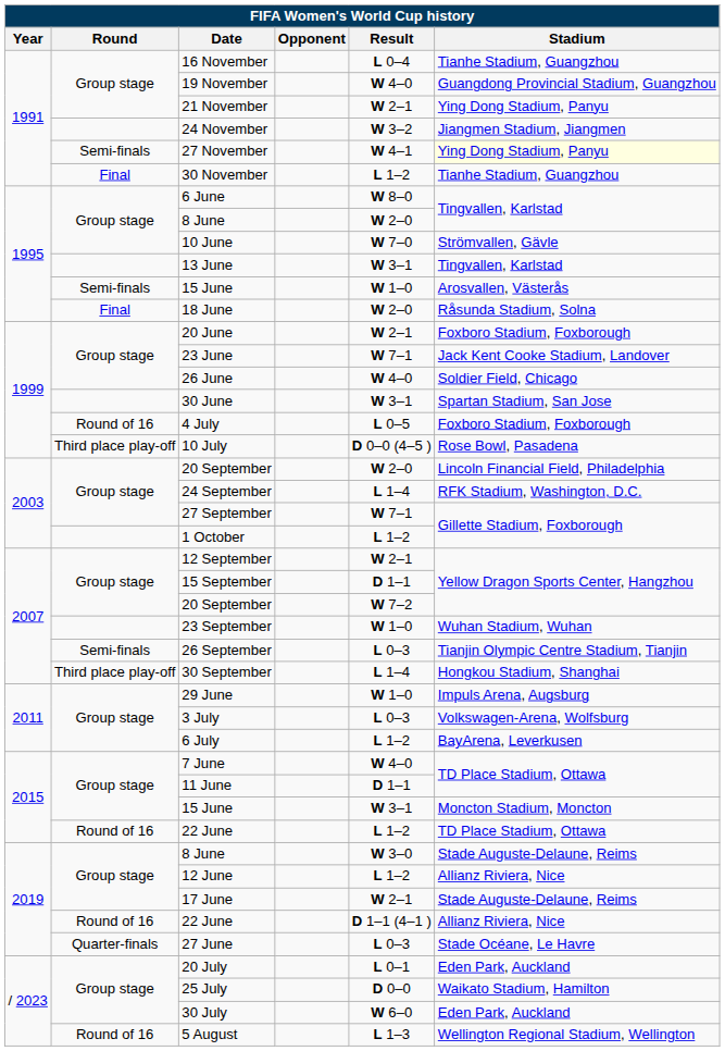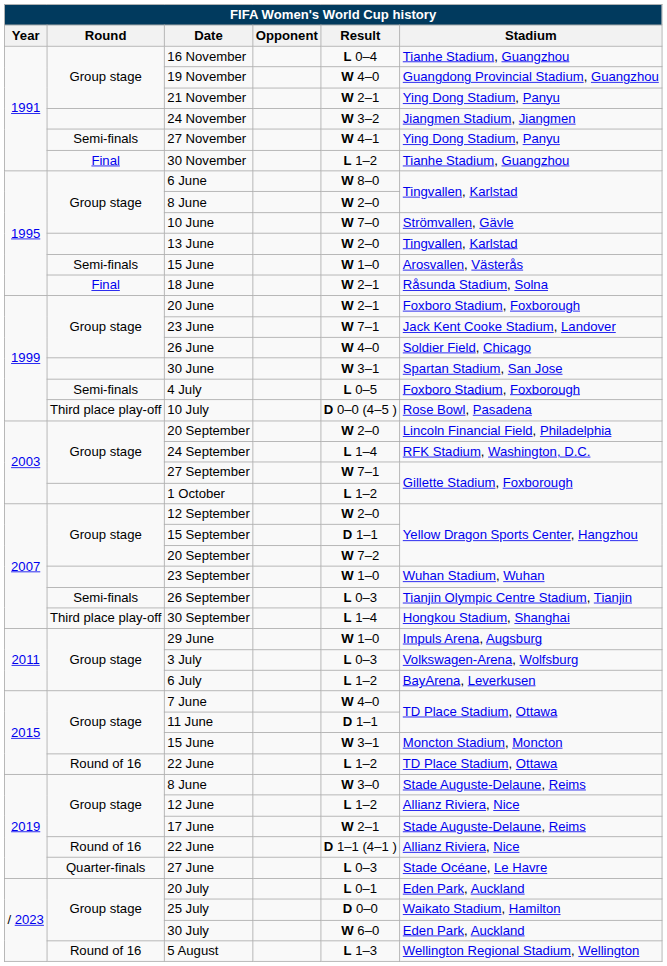27 November | Stadium: lightyellow background -> no background
13 June | Result: W 3–1 -> W 2–0
18 June | Result: W 2–0 -> W 2–1
4 July | Round: Round of 16 -> Semi-finals
12 September | Result: W 2–1 -> W 2–0
